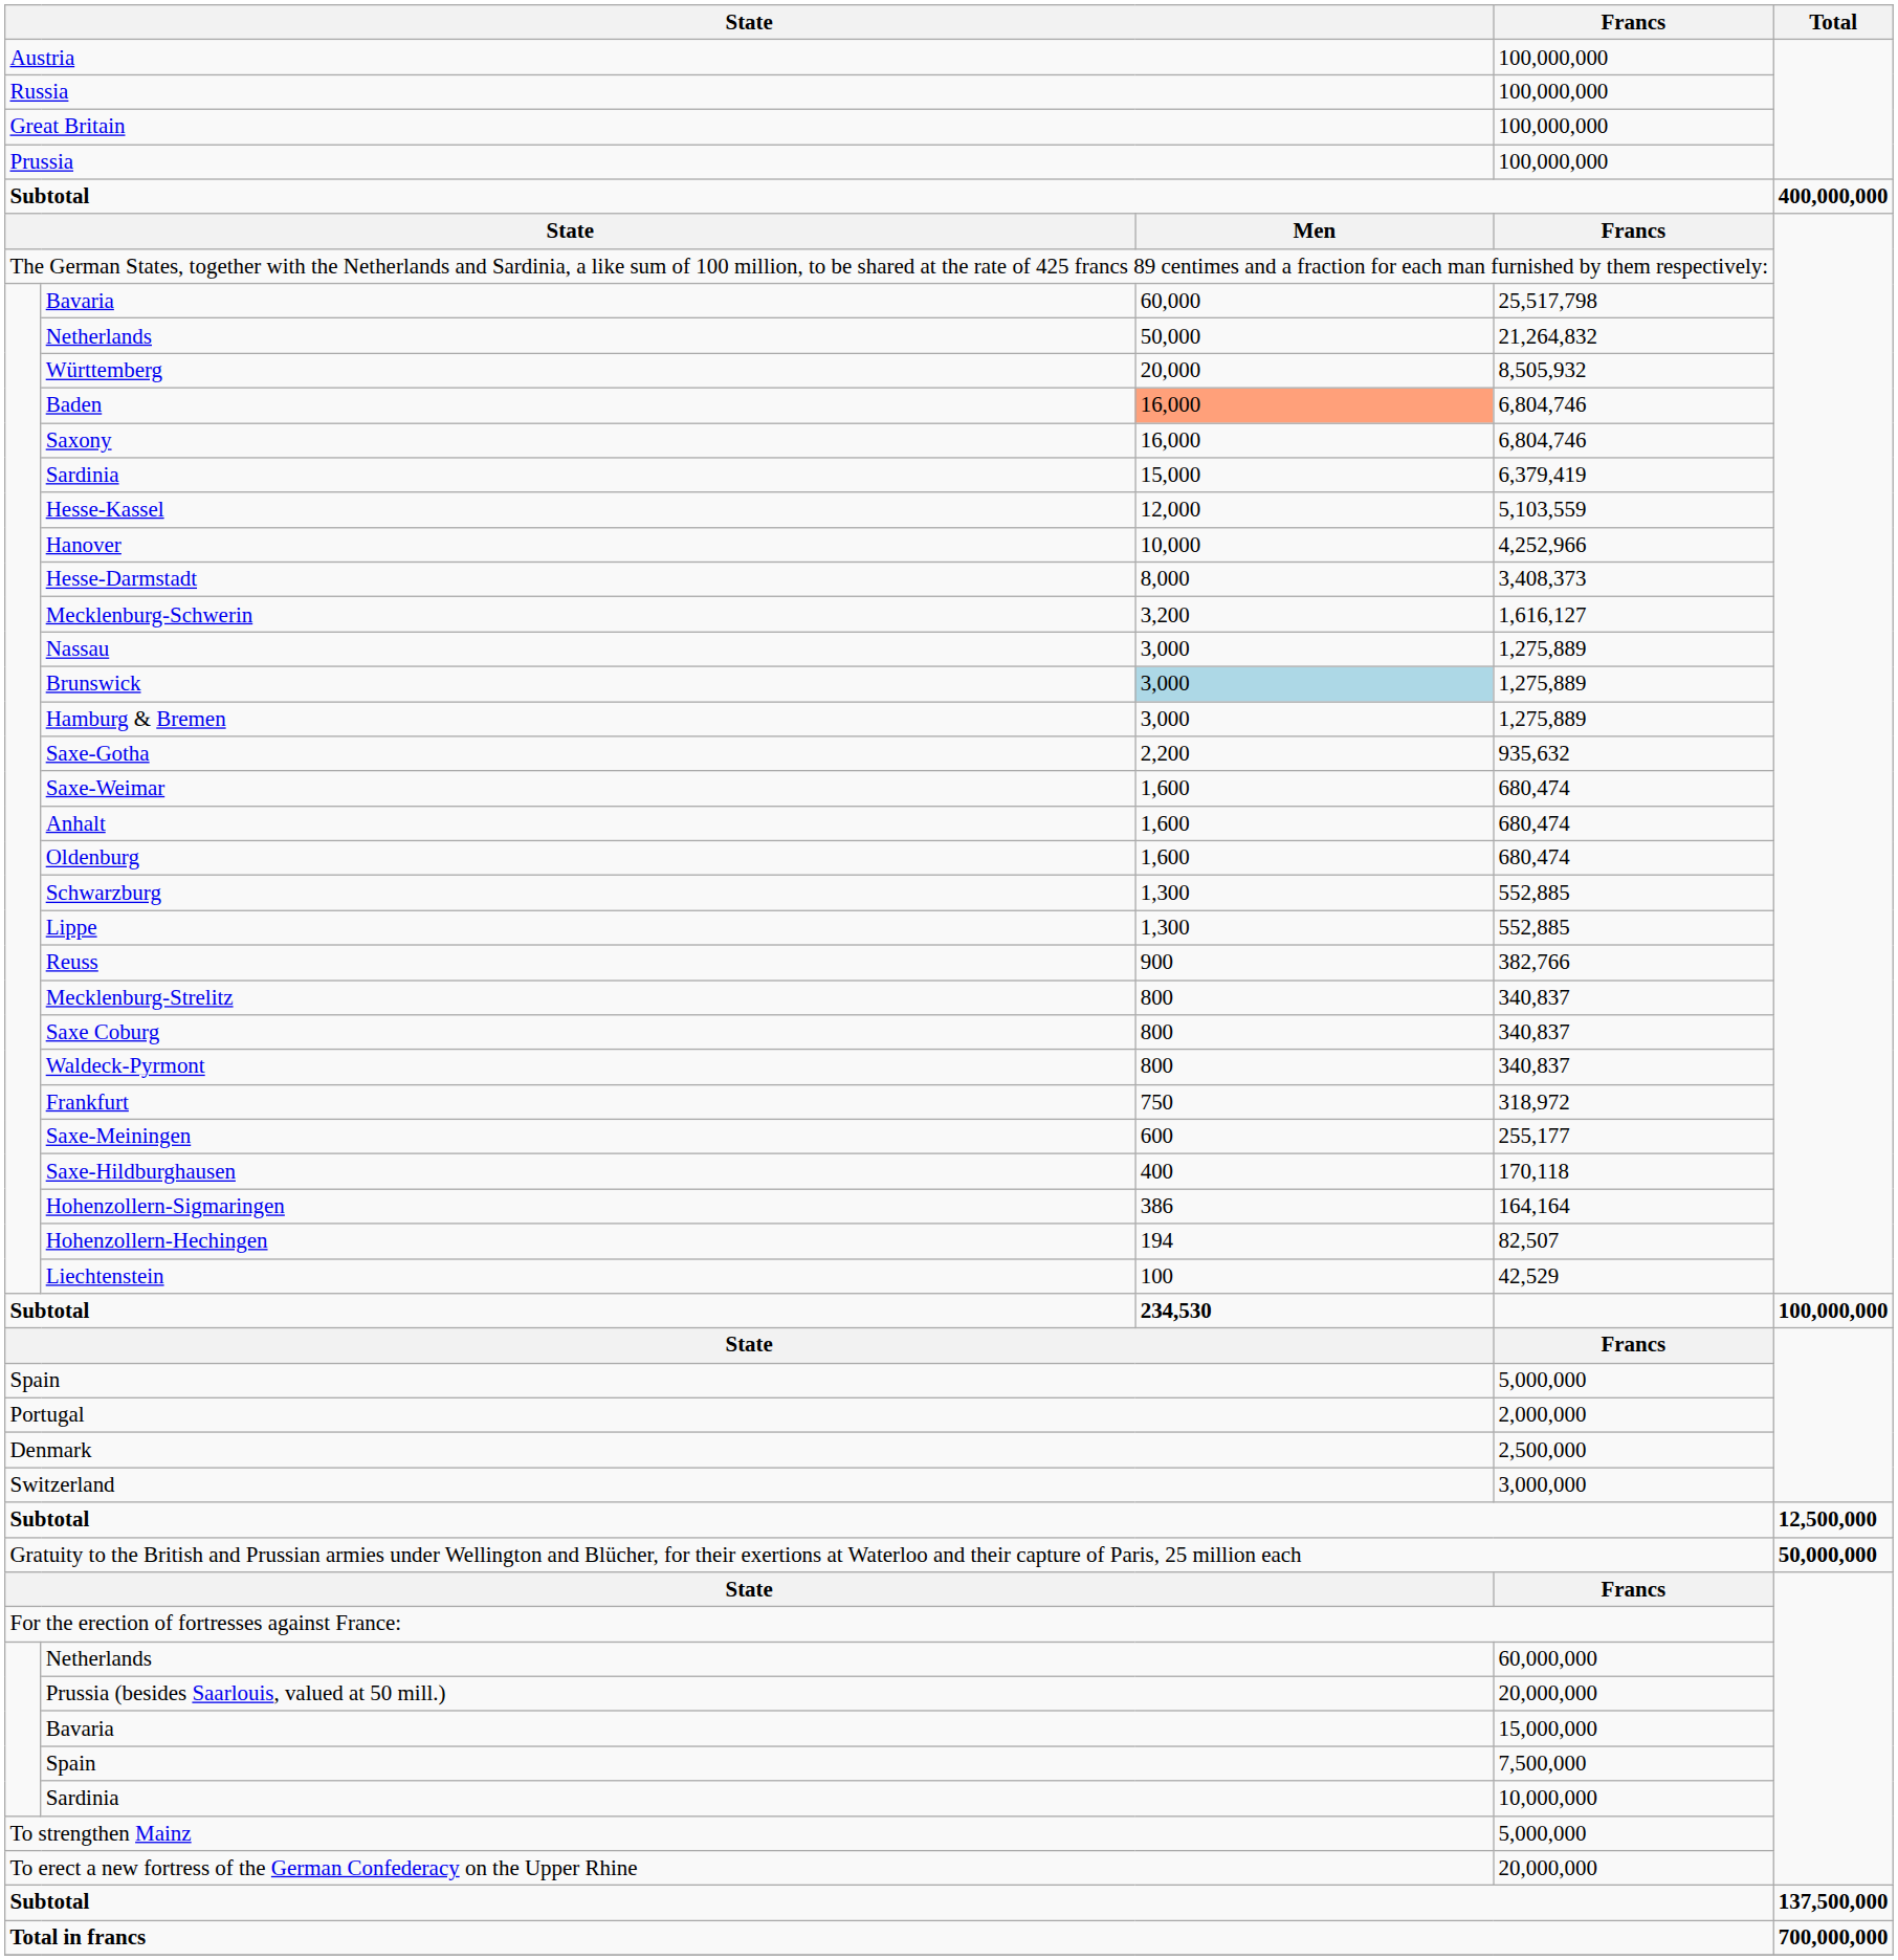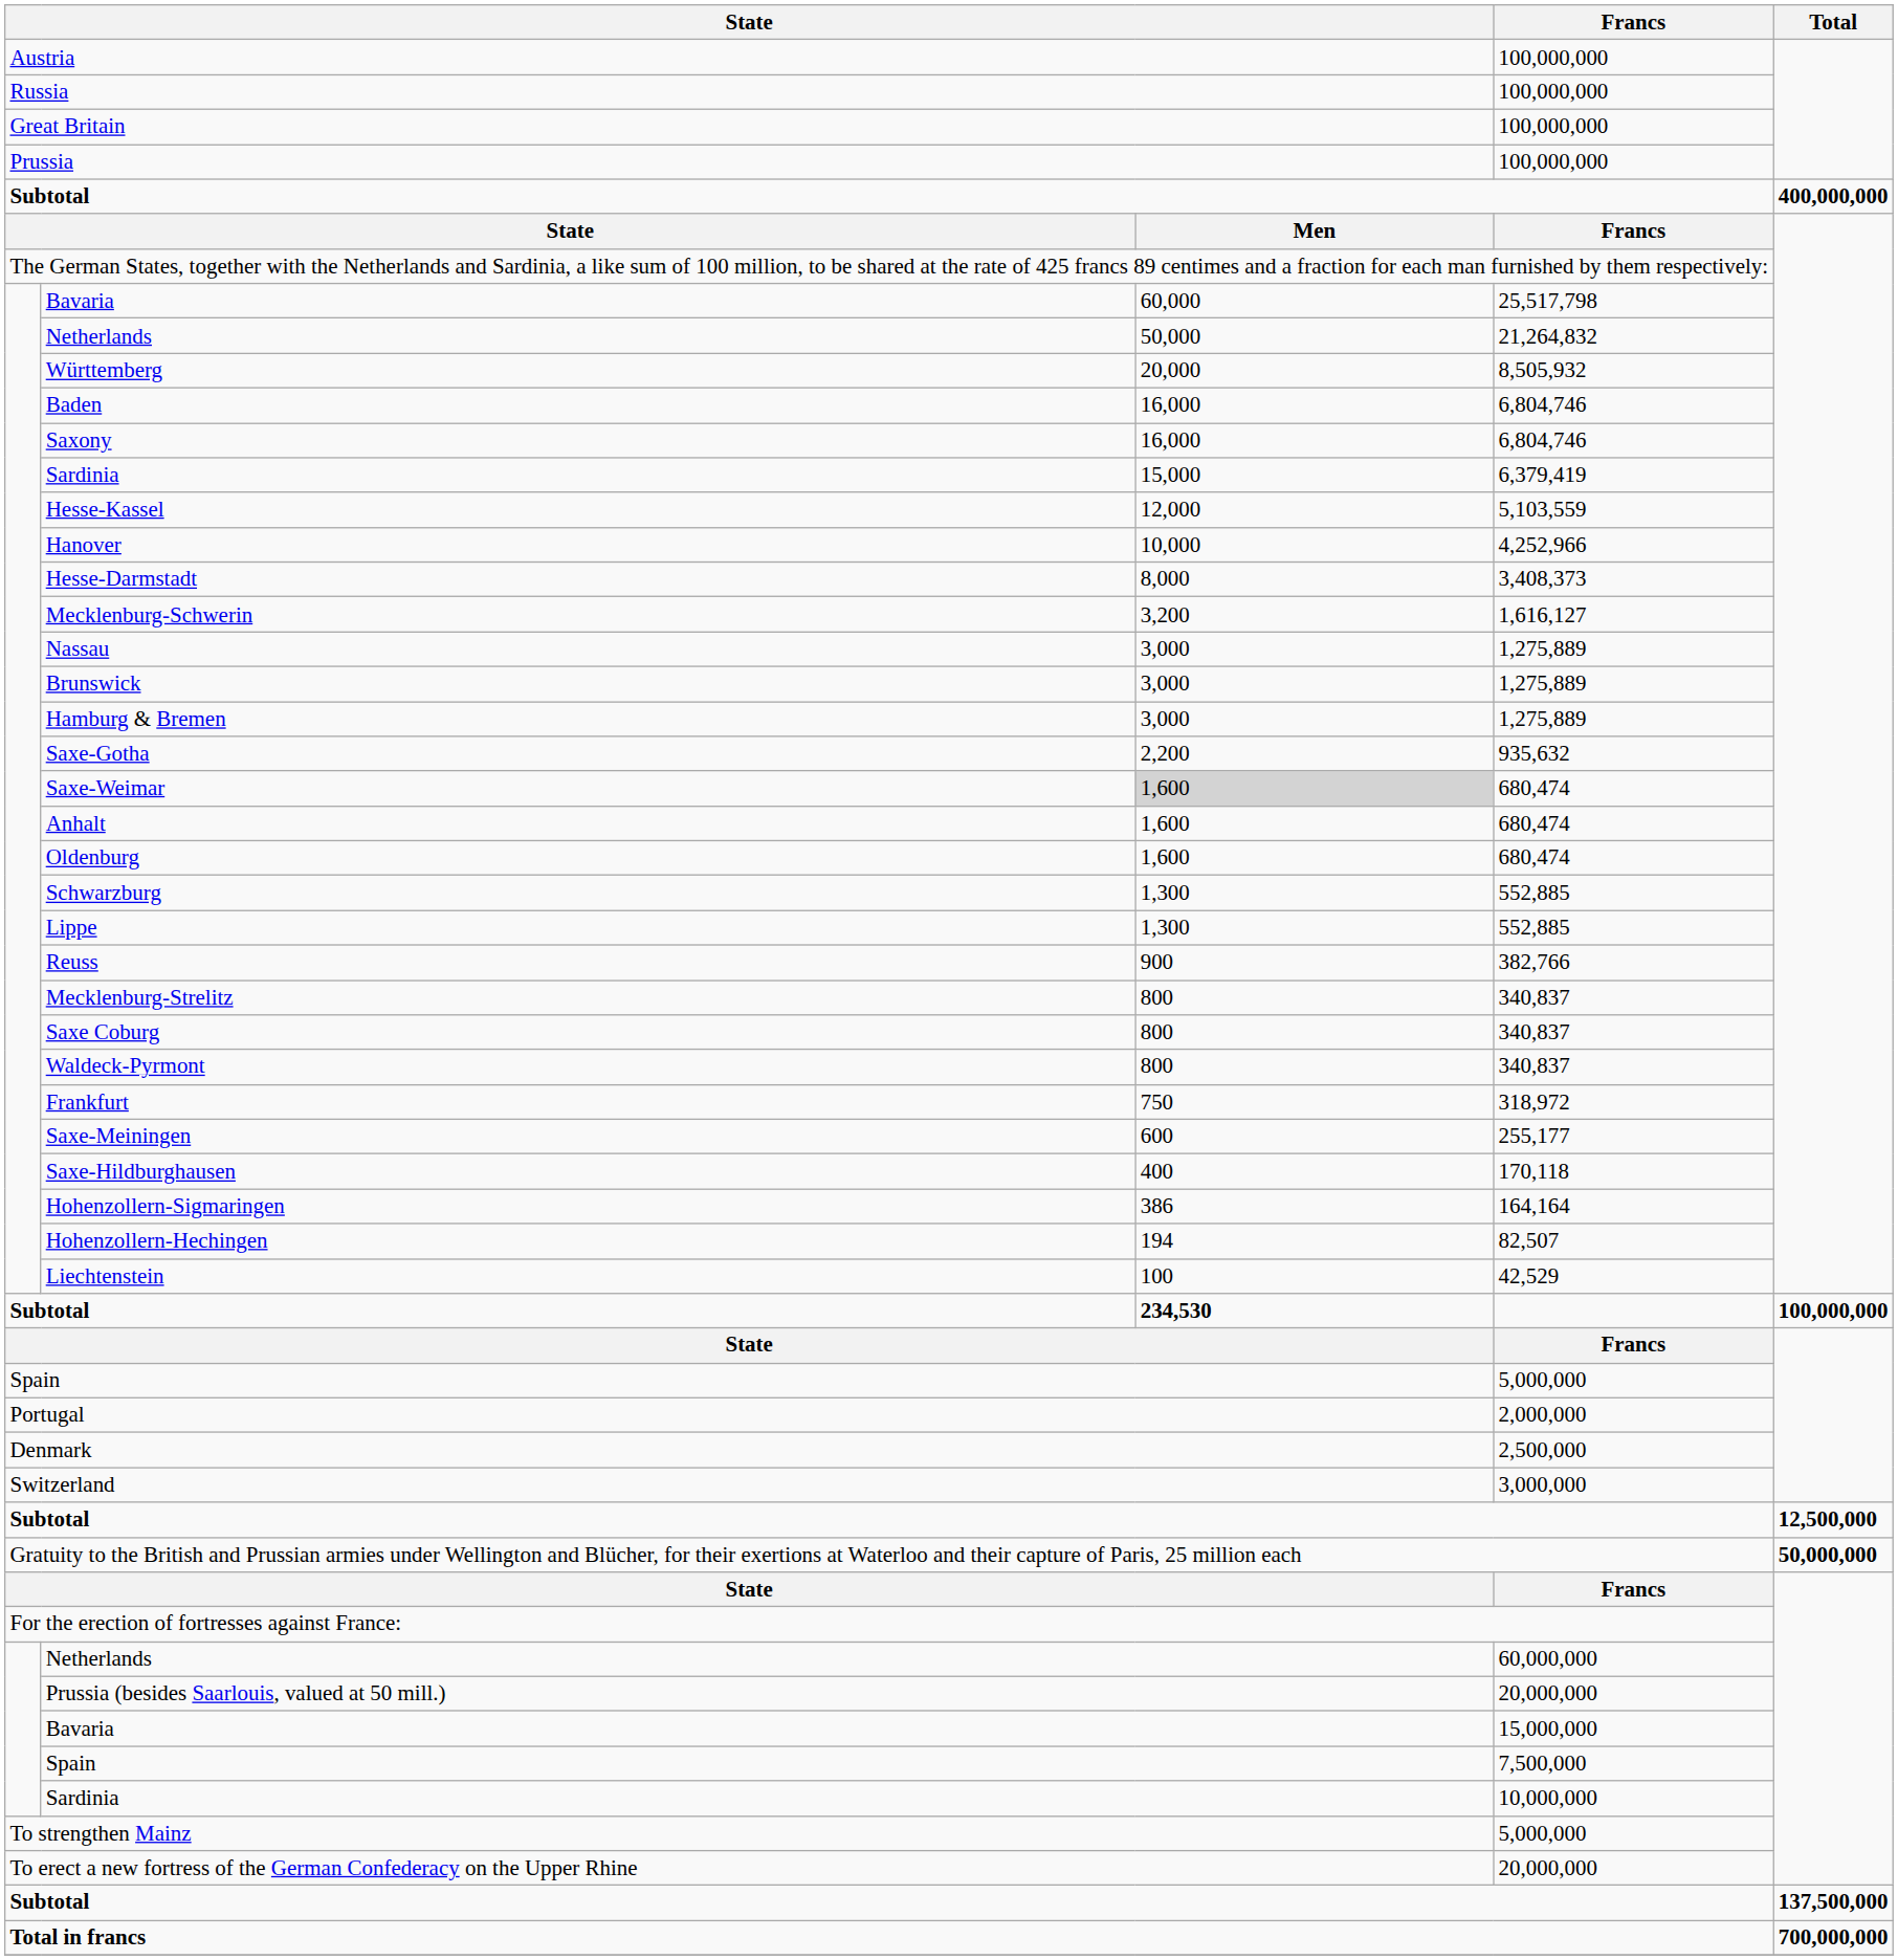Baden | column 3: lightsalmon background -> no background
Brunswick | column 3: lightblue background -> no background
Saxe-Weimar | column 3: no background -> lightgrey background
